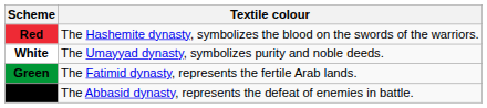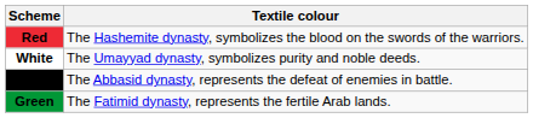rows swapped: Green <-> Black
